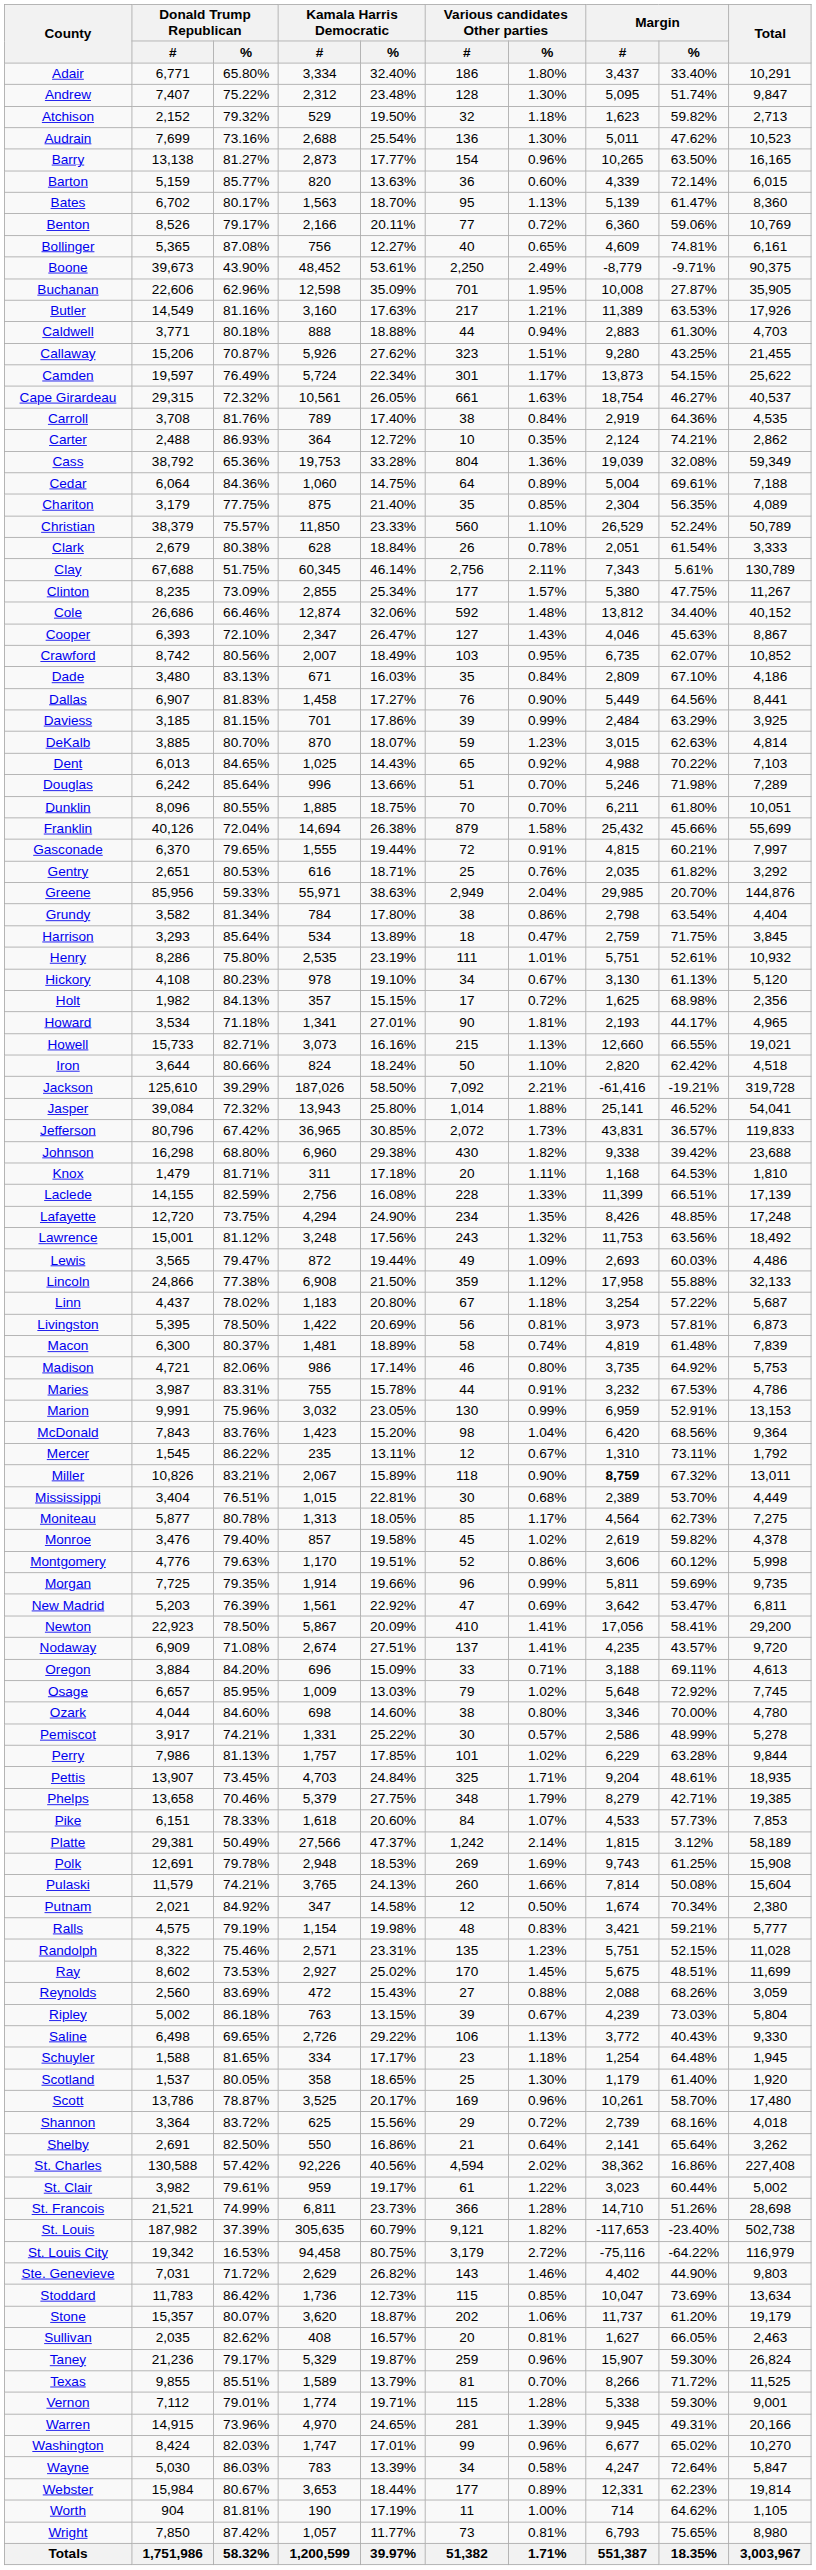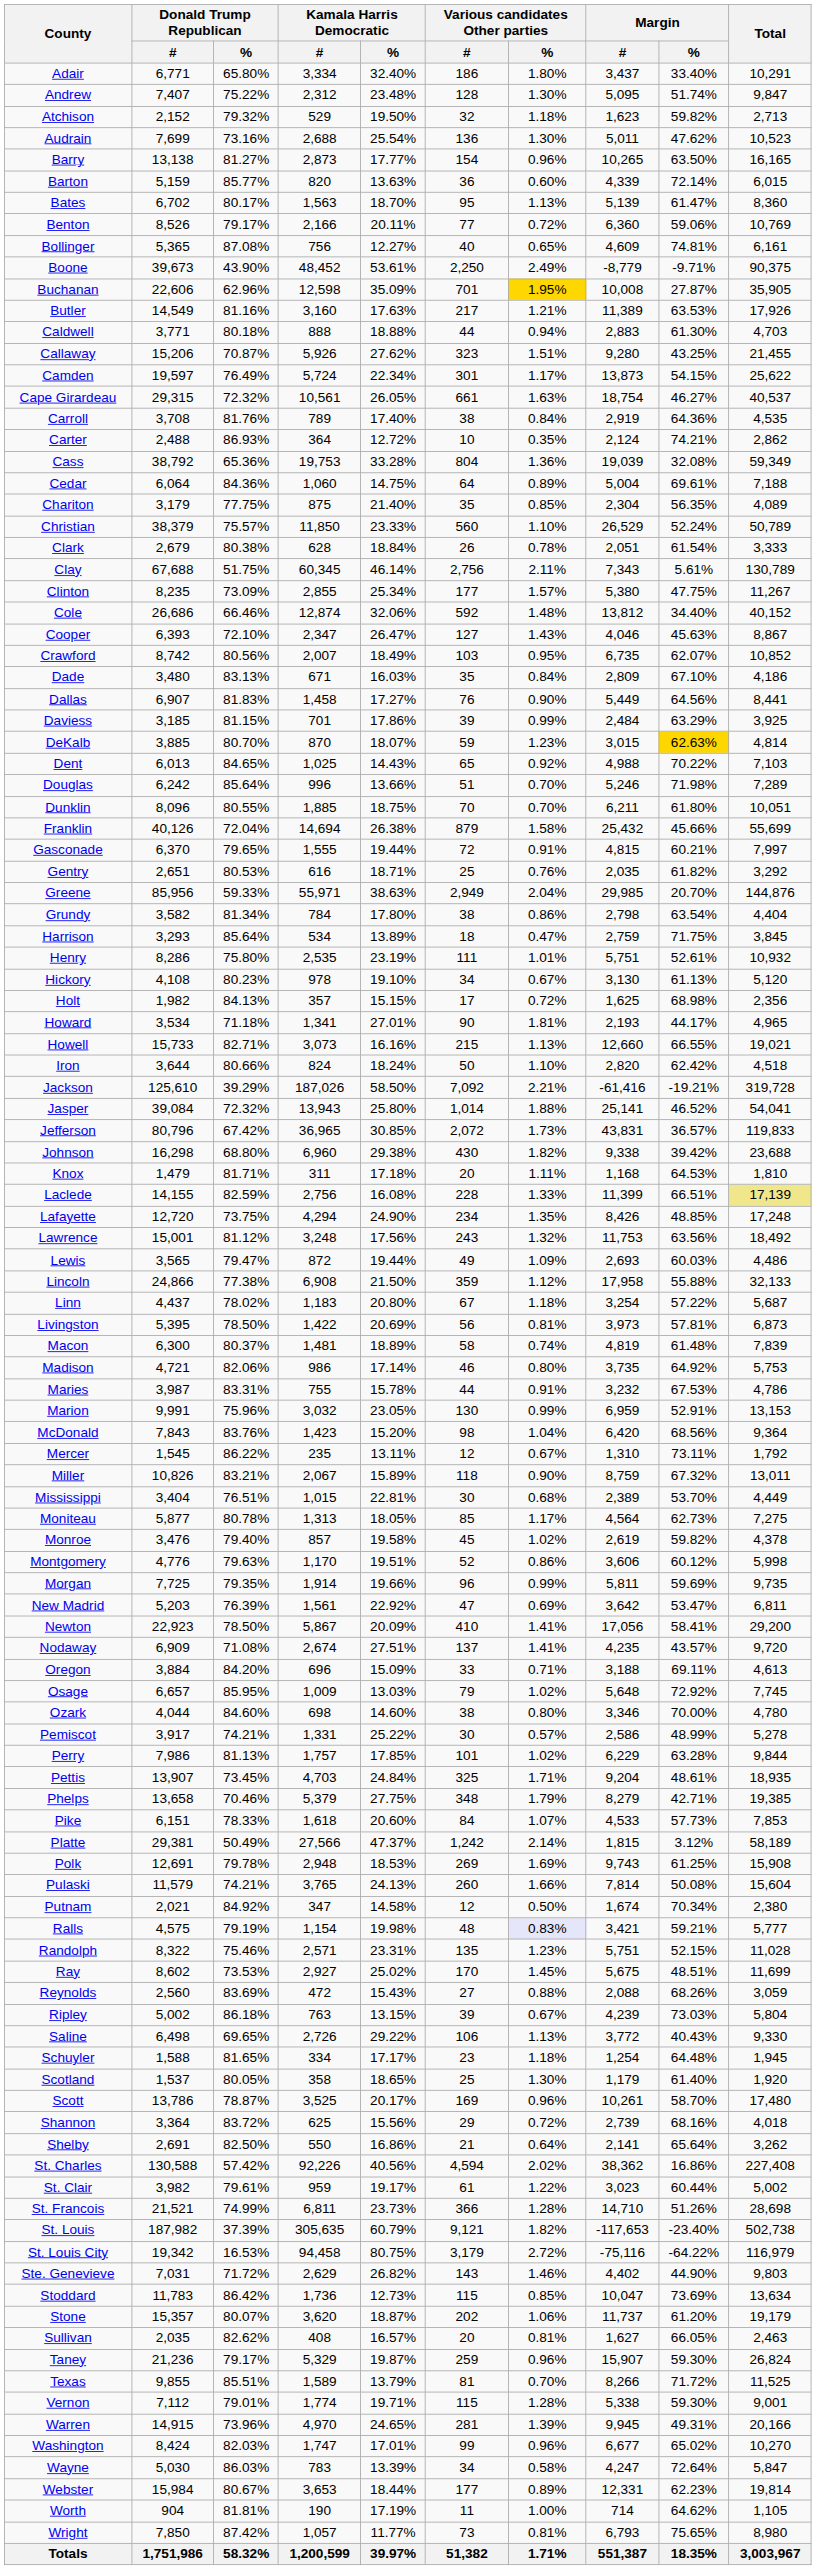Buchanan | Various candidates Other parties / %: no background -> gold background
DeKalb | Margin / %: no background -> gold background
Laclede | Total: no background -> khaki background
Miller | Margin / #: bold -> normal
Ralls | Various candidates Other parties / %: no background -> lavender background
